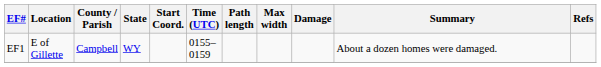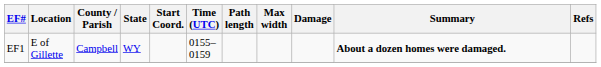EF1 | Summary: normal -> bold
